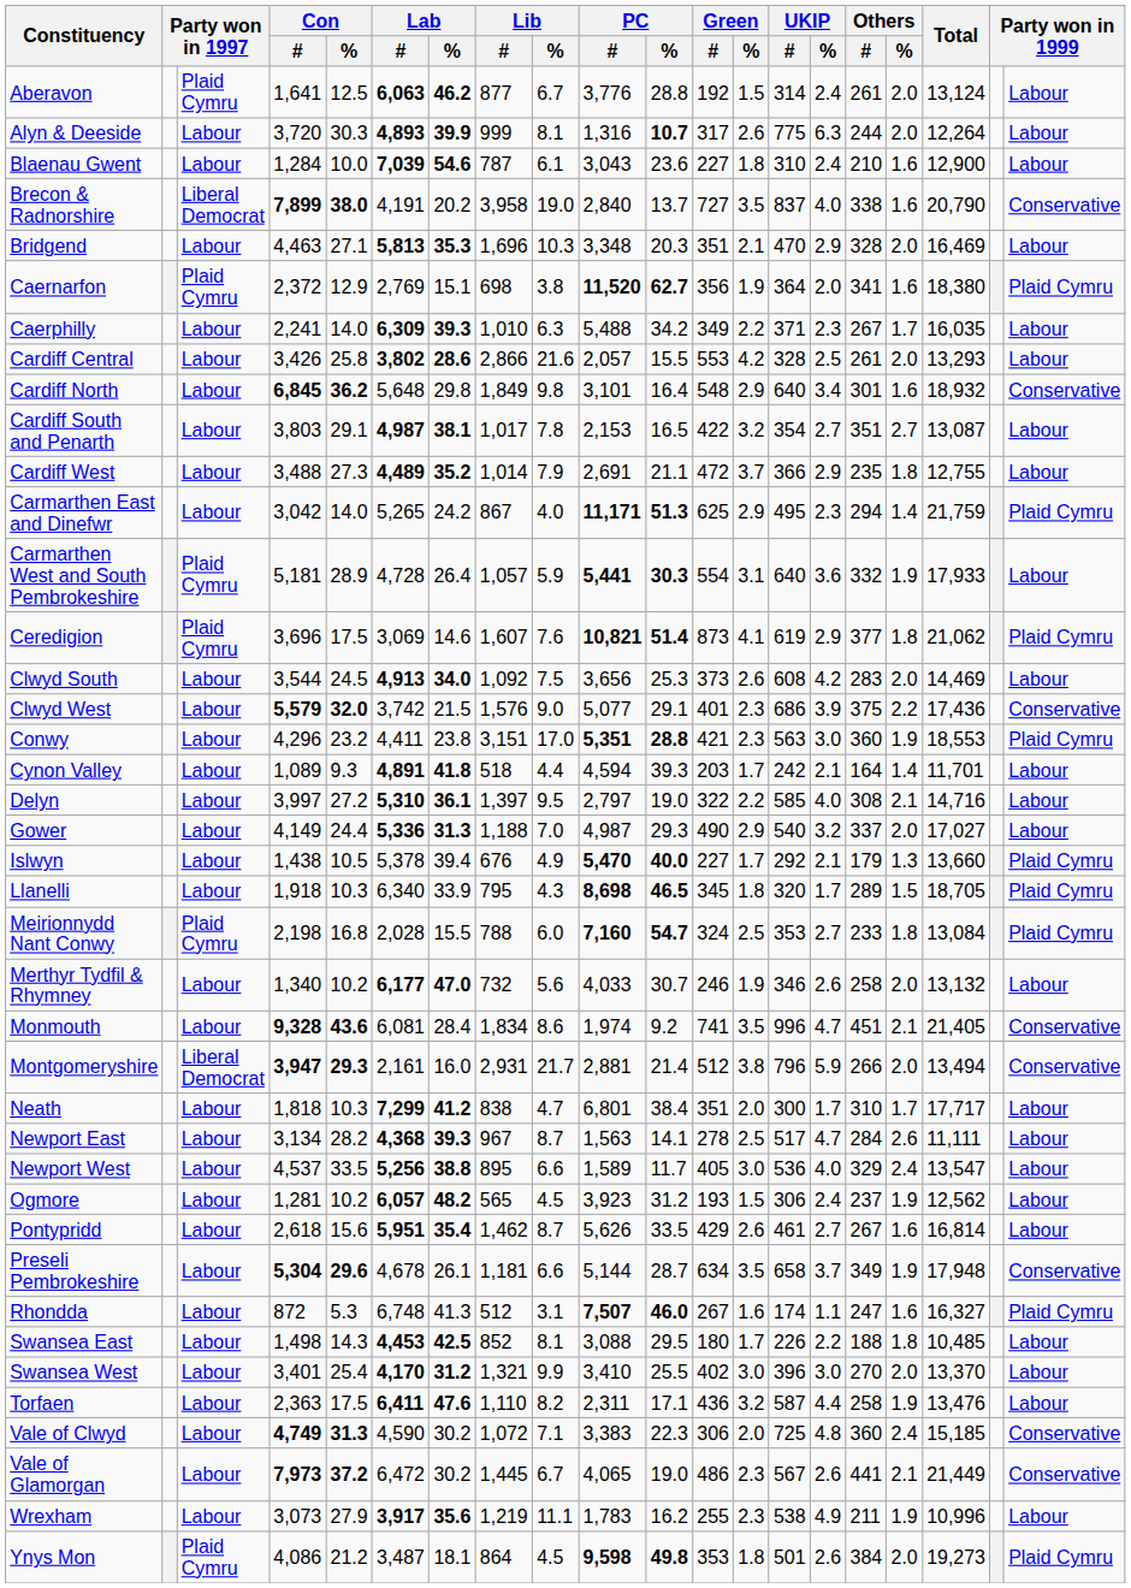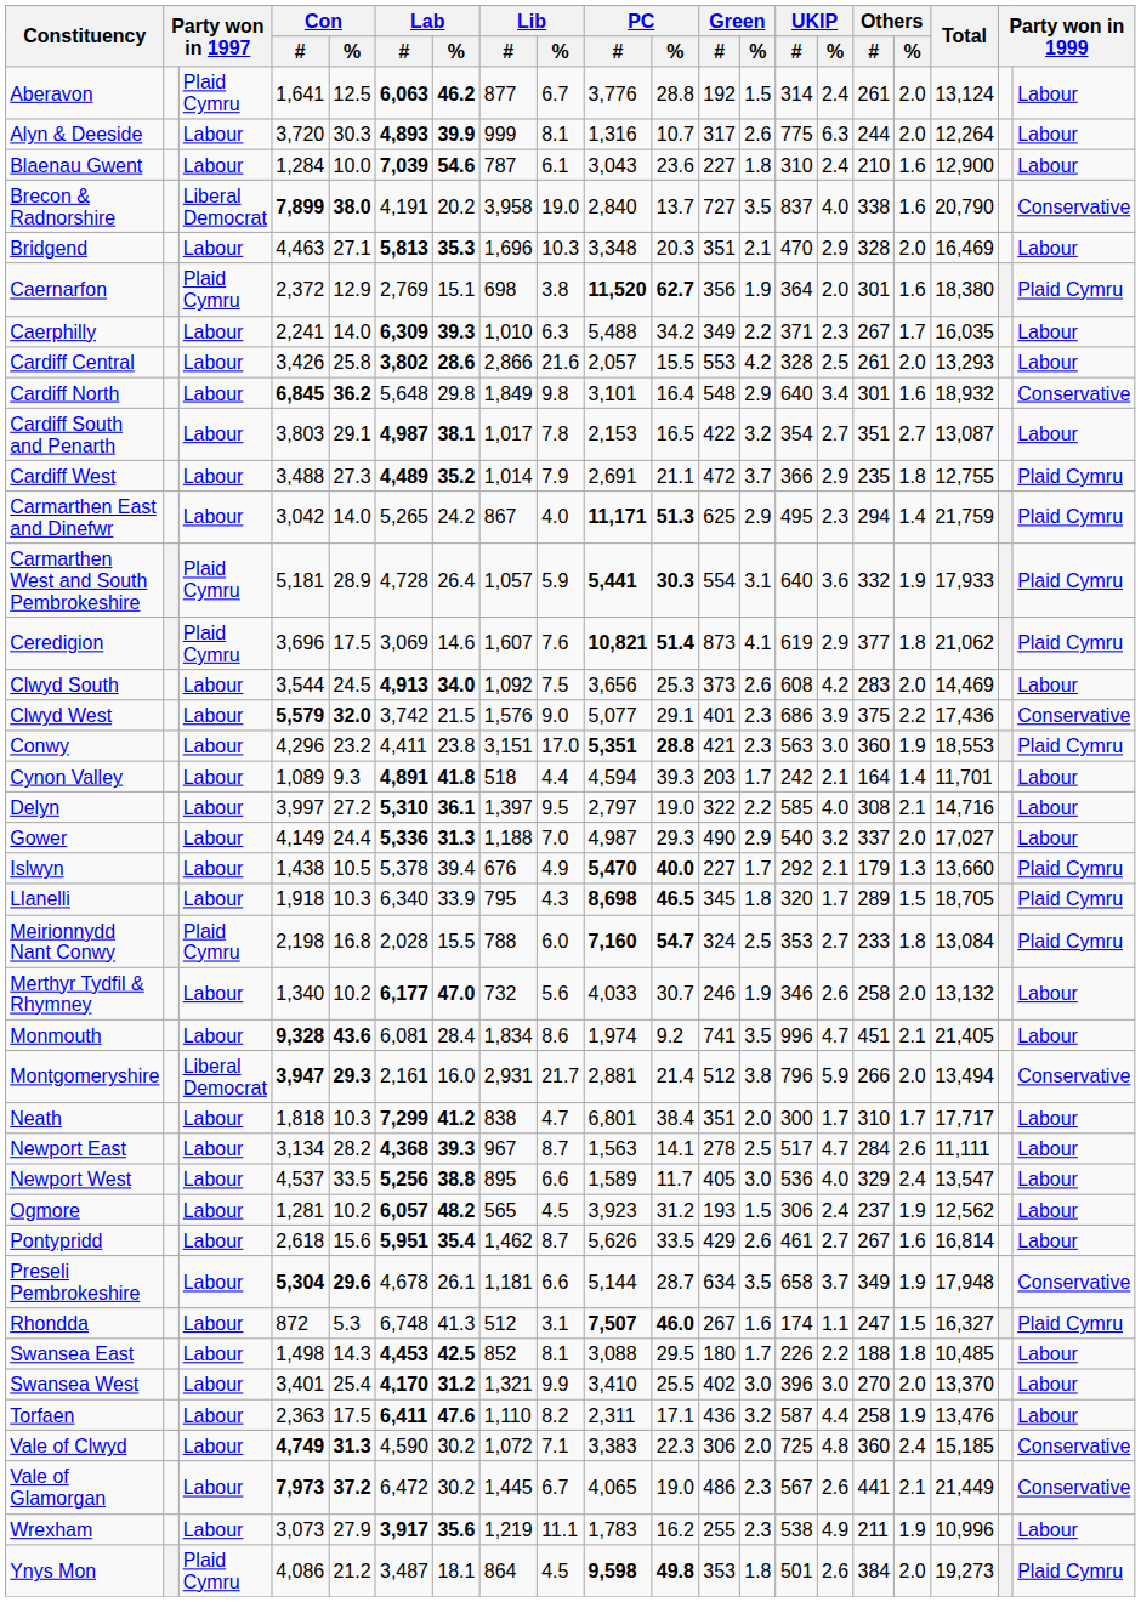Alyn & Deeside | PC / %: bold -> normal
Caernarfon | Others / #: 341 -> 301
Cardiff West | column 20: Labour -> Plaid Cymru
Carmarthen West and South Pembrokeshire | column 20: Labour -> Plaid Cymru
Monmouth | column 20: Conservative -> Labour
Rhondda | Others / %: 1.6 -> 1.5
